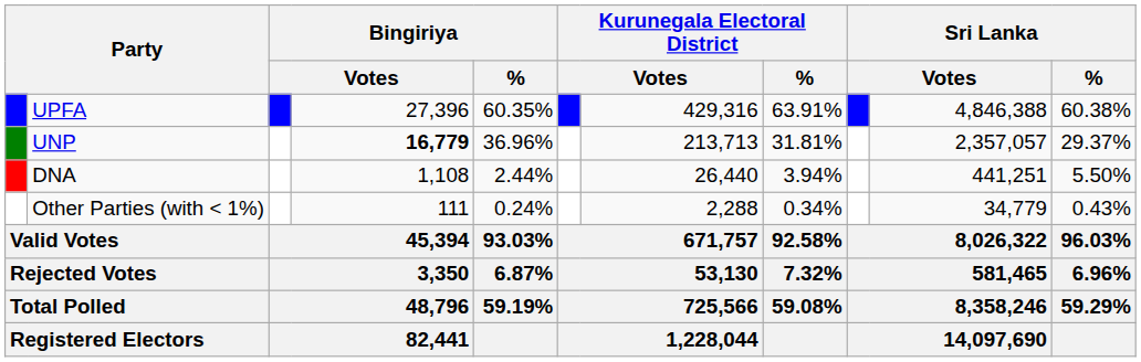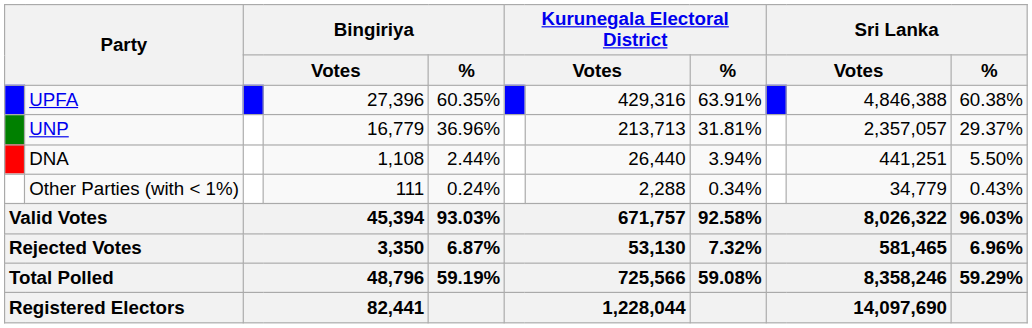UNP | column 4: bold -> normal
